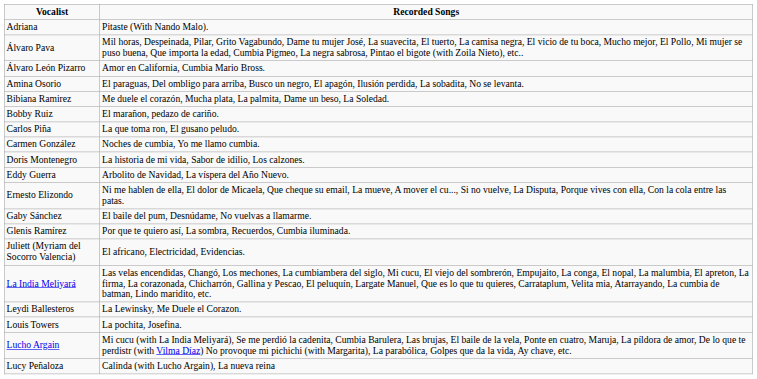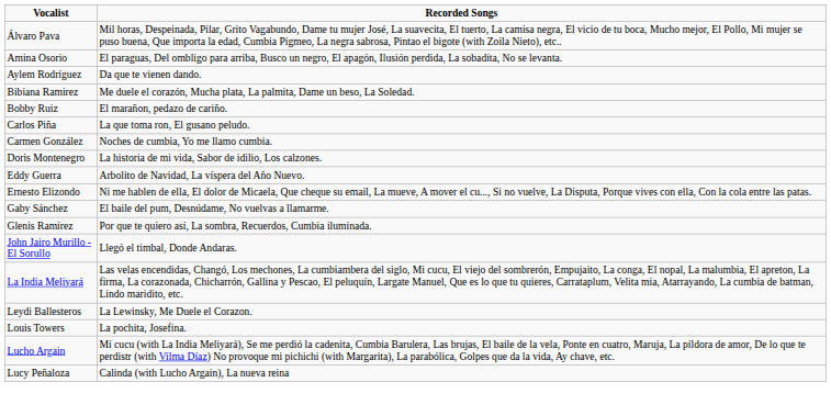- row: Adriana | Pitaste (With Nando Malo).
- row: Álvaro León Pizarro | Amor en California, Cumbia Mario Bross.
+ row: Aylem Rodríguez | Da que te vienen dando.
+ row: John Jairo Murillo - El Sorullo | Llegó el timbal, Donde Andaras.
- row: Juliett (Myriam del Socorro Valencia) | El africano, Electricidad, Evidencias.
